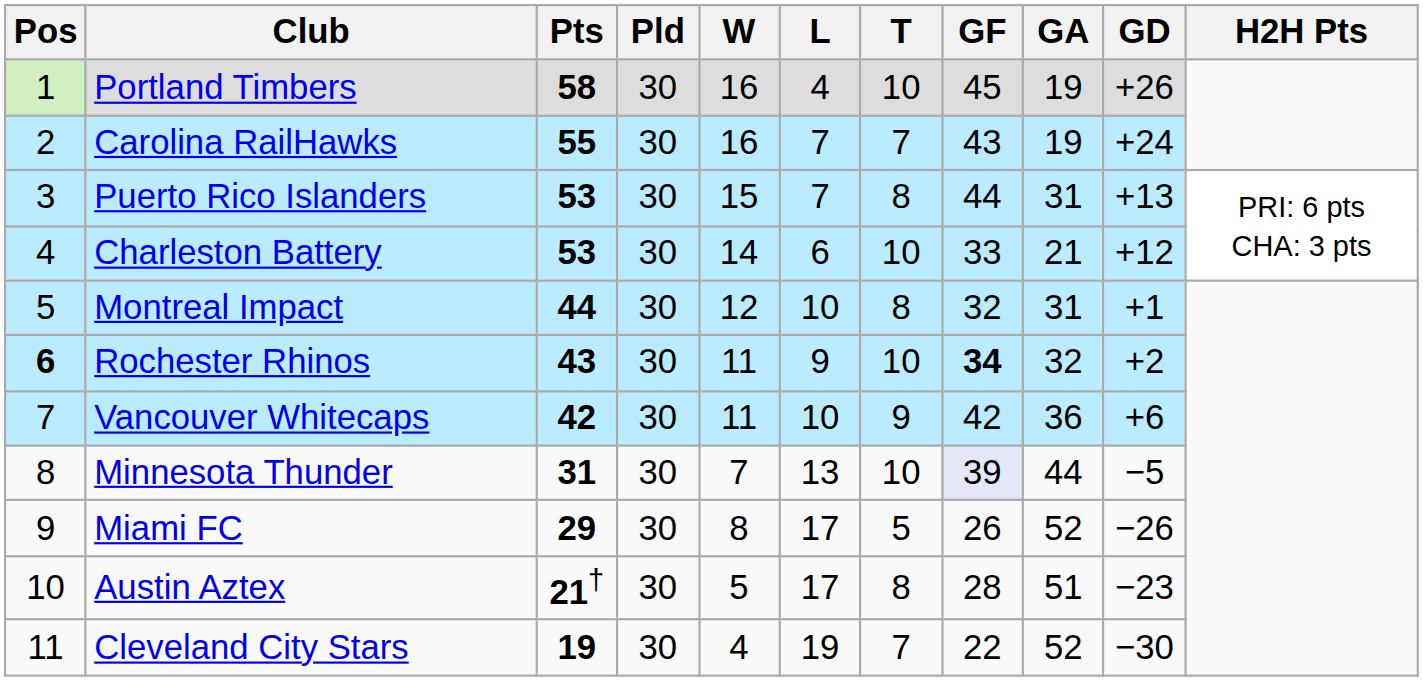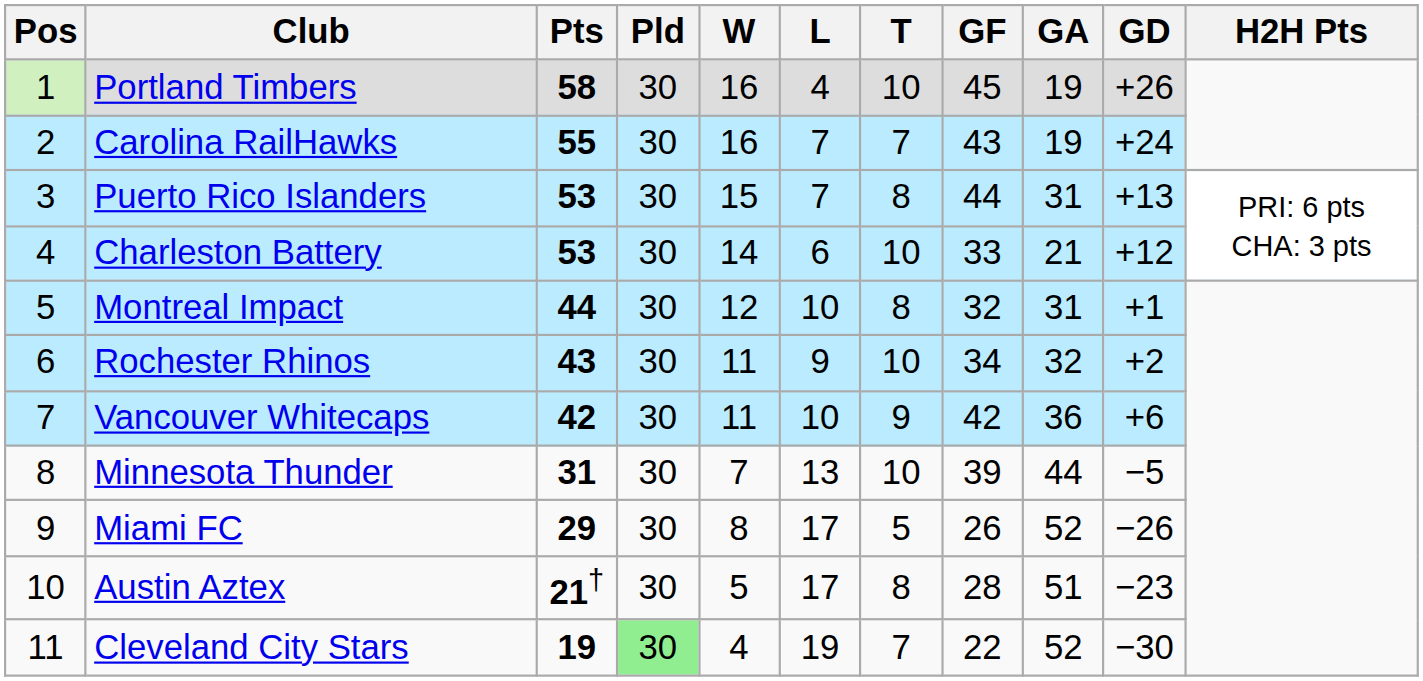Rochester Rhinos | Pos: bold -> normal
Rochester Rhinos | GF: bold -> normal
Minnesota Thunder | GF: lavender background -> no background
Cleveland City Stars | Pld: no background -> lightgreen background
